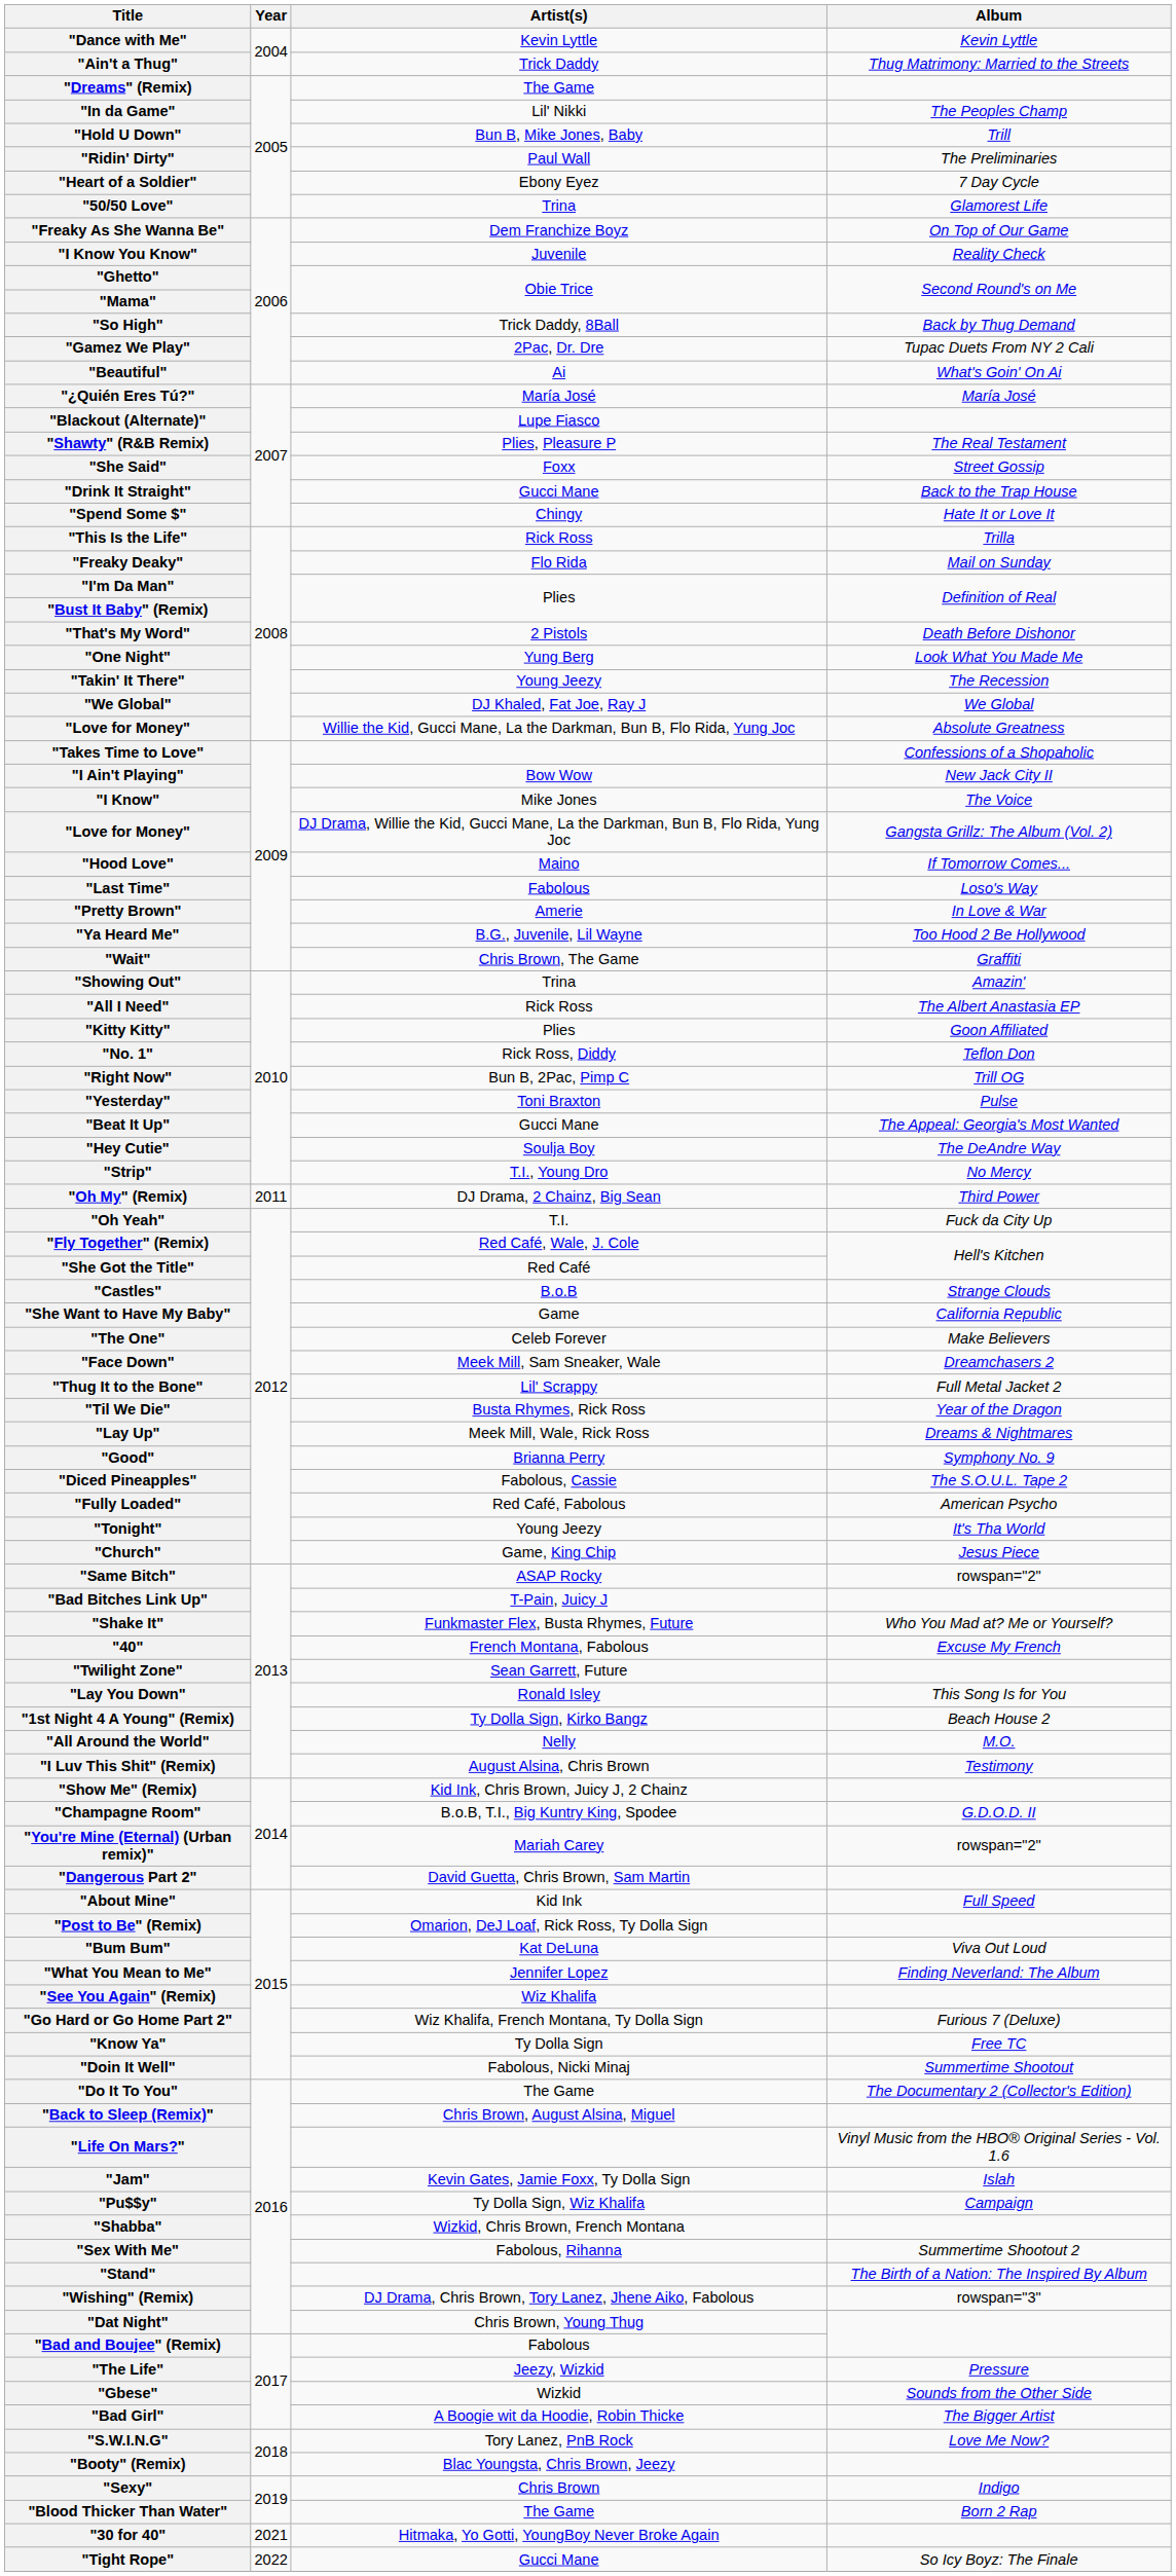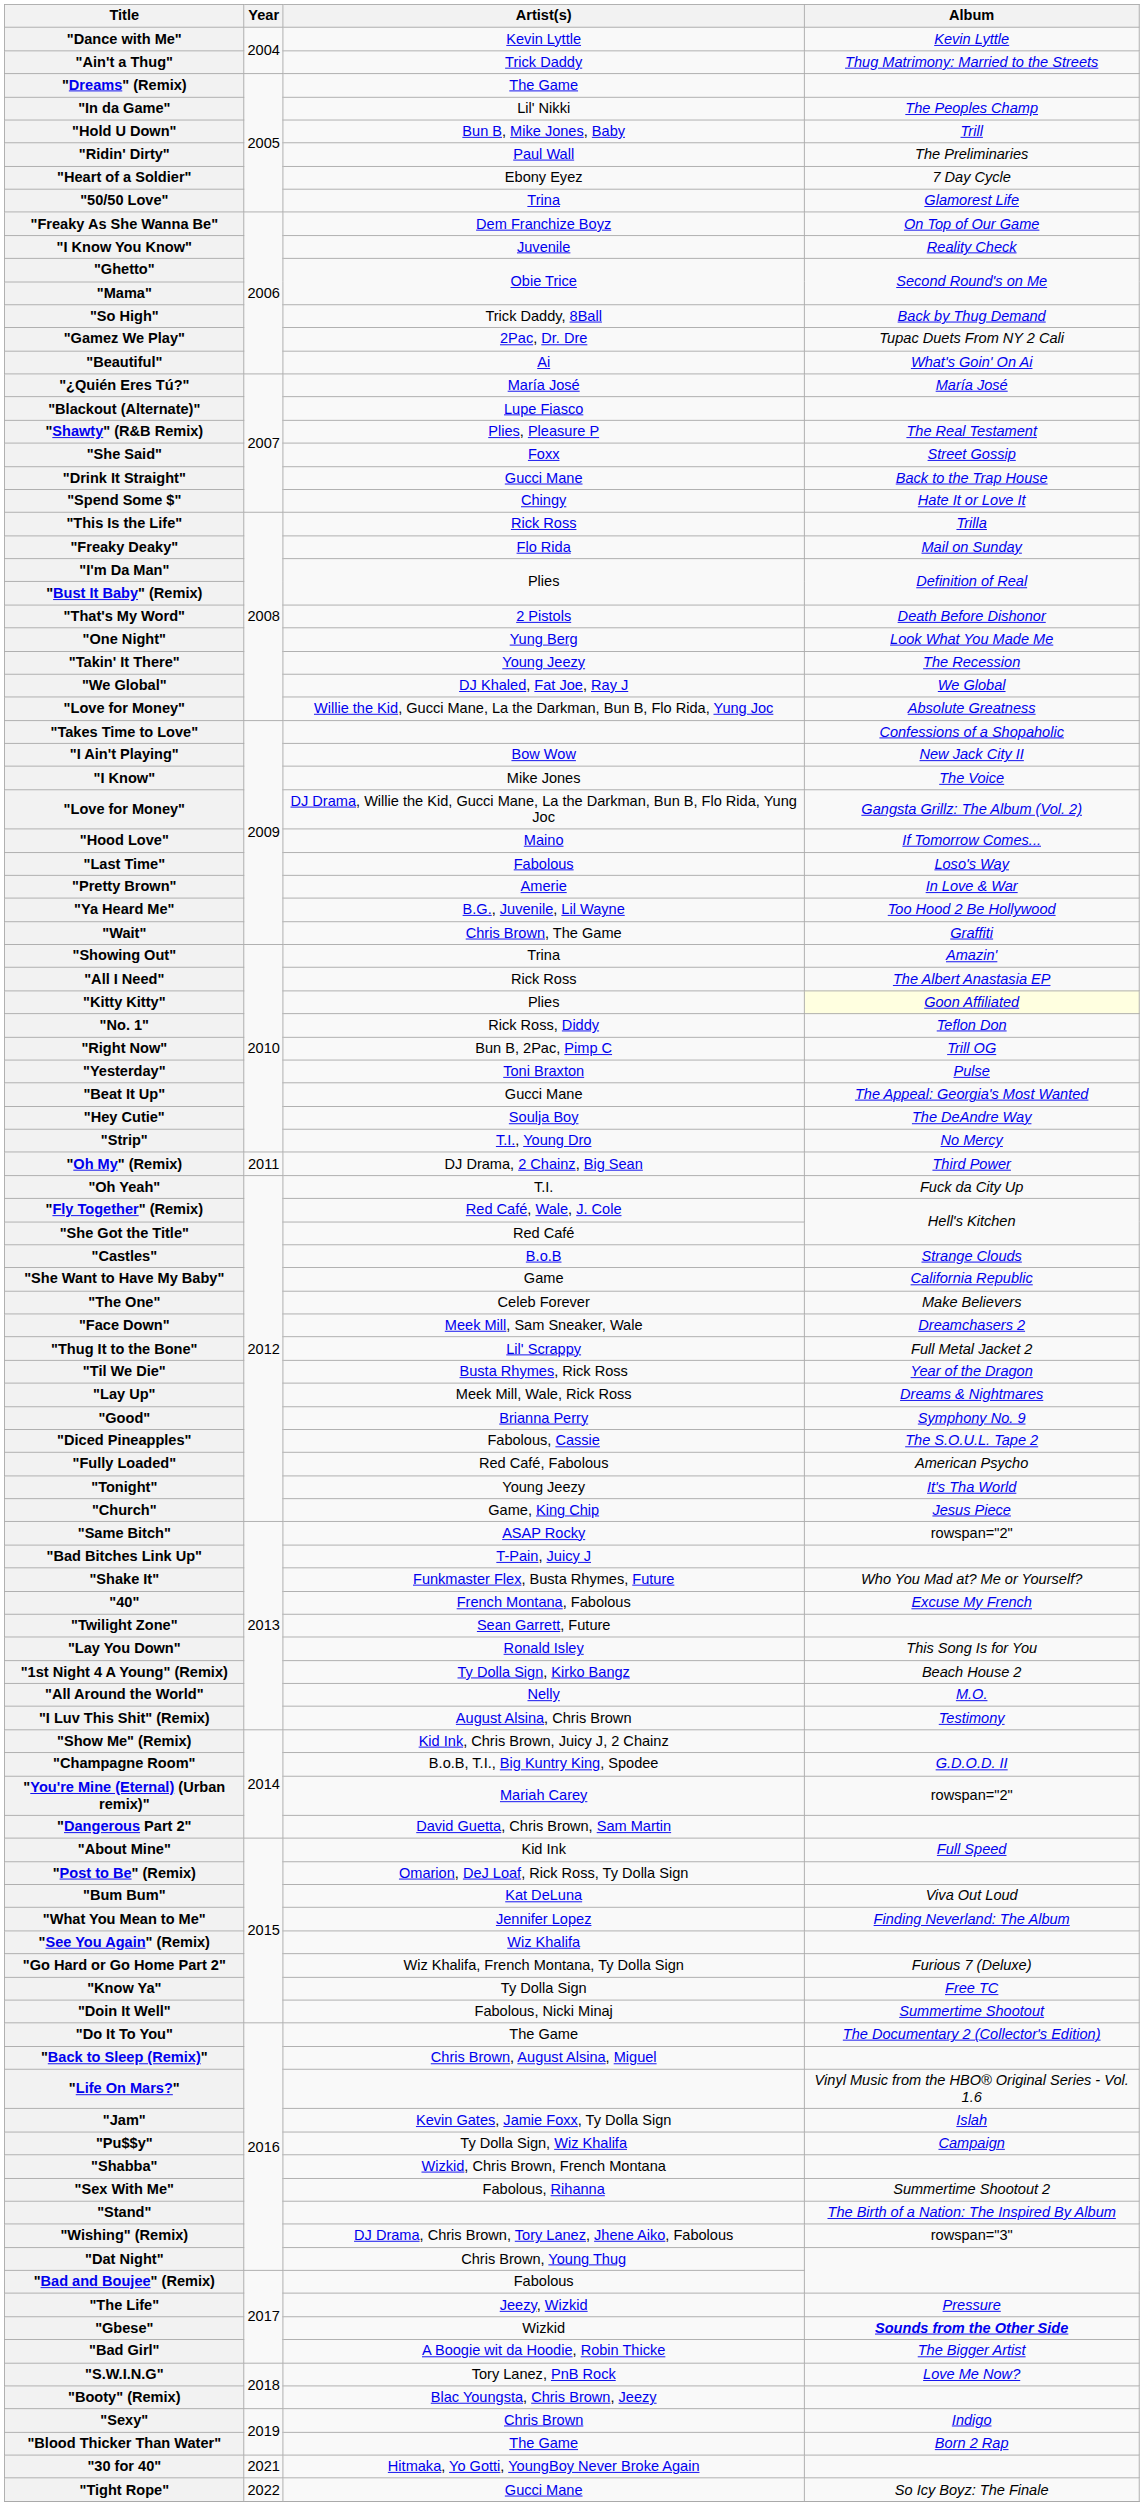"Kitty Kitty" | Album: no background -> lightyellow background
"Gbese" | Album: normal -> bold
